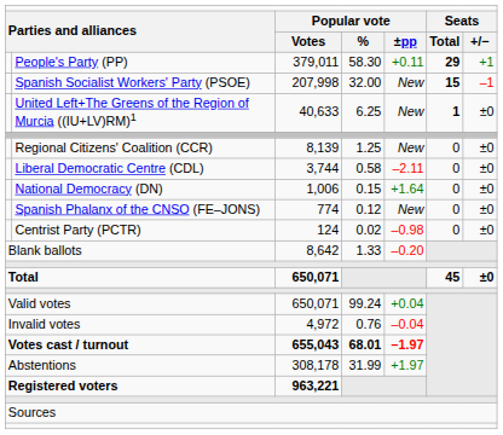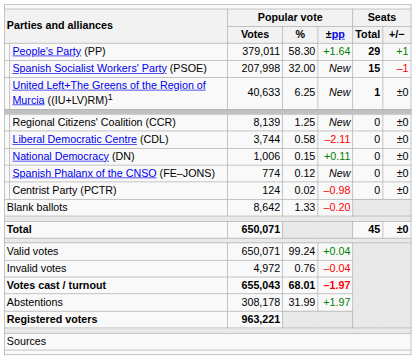People's Party (PP) | column 5: +0.11 -> +1.64
National Democracy (DN) | column 5: +1.64 -> +0.11
